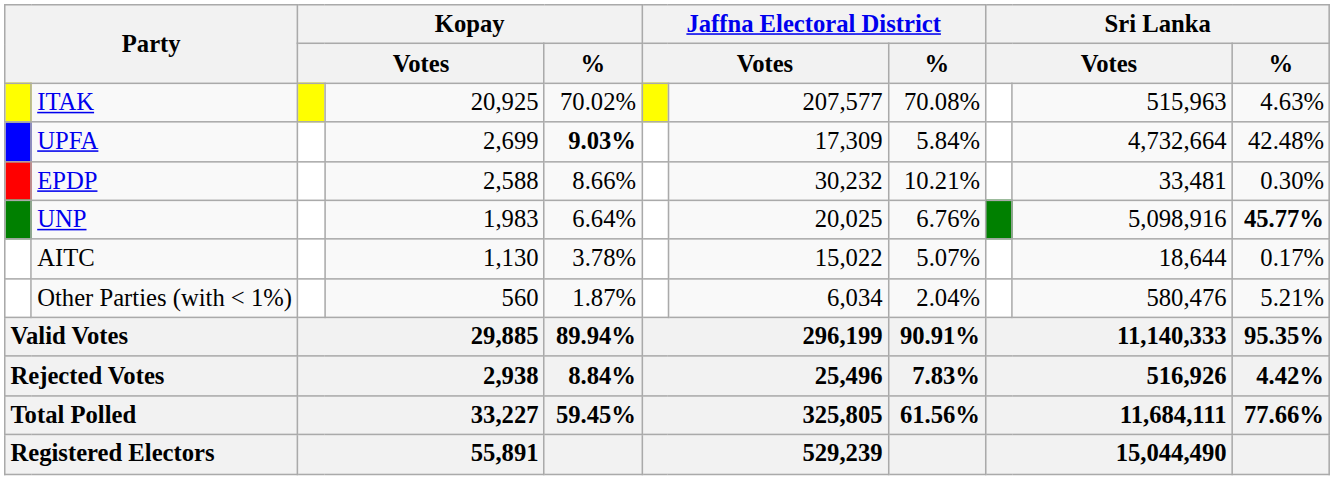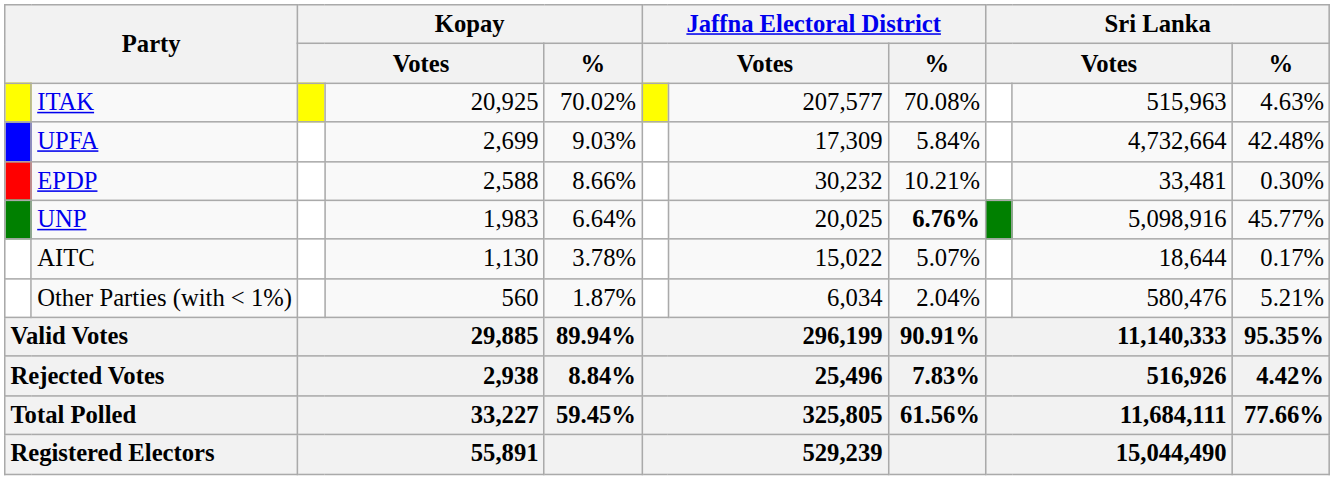UPFA | Kopay / %: bold -> normal
UNP | Jaffna Electoral District / %: normal -> bold
UNP | Sri Lanka / %: bold -> normal
